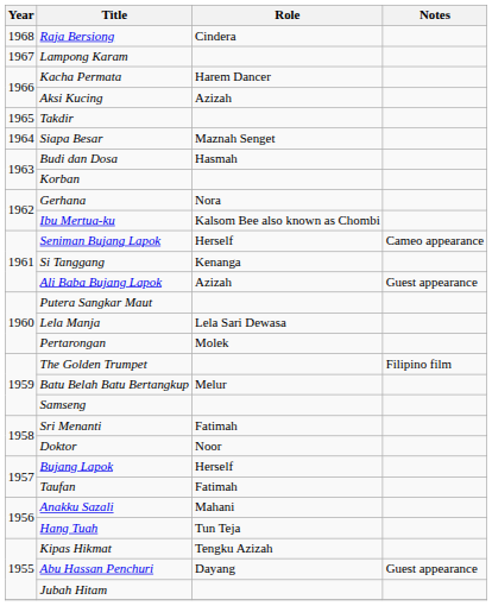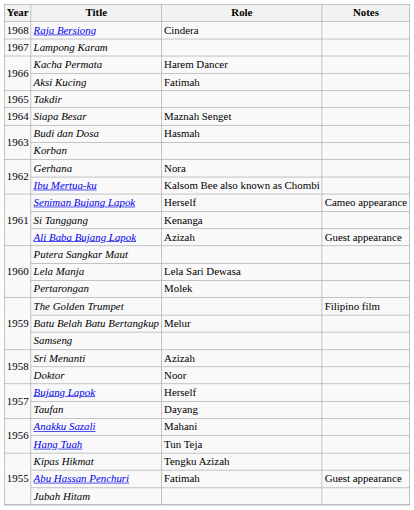Aksi Kucing | Role: Azizah -> Fatimah
Sri Menanti | Role: Fatimah -> Azizah
Taufan | Role: Fatimah -> Dayang
Abu Hassan Penchuri | Role: Dayang -> Fatimah
